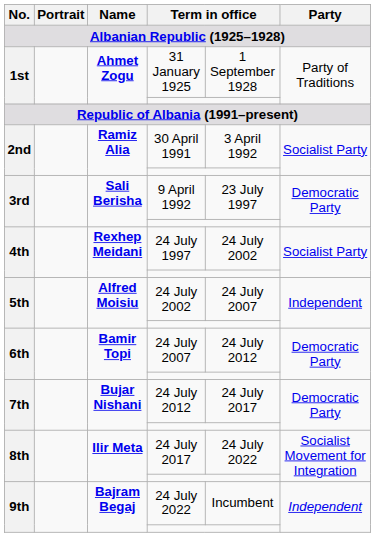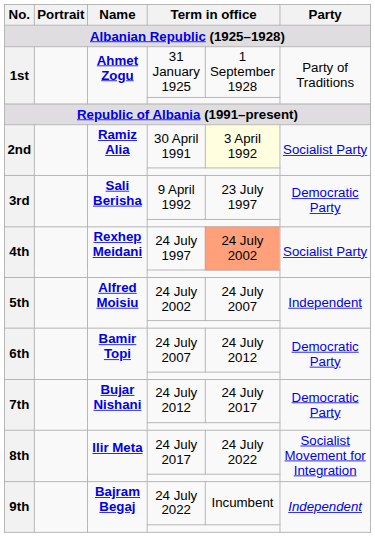30 April 1991 | column 5: no background -> lightyellow background
24 July 1997 | column 5: no background -> lightsalmon background
